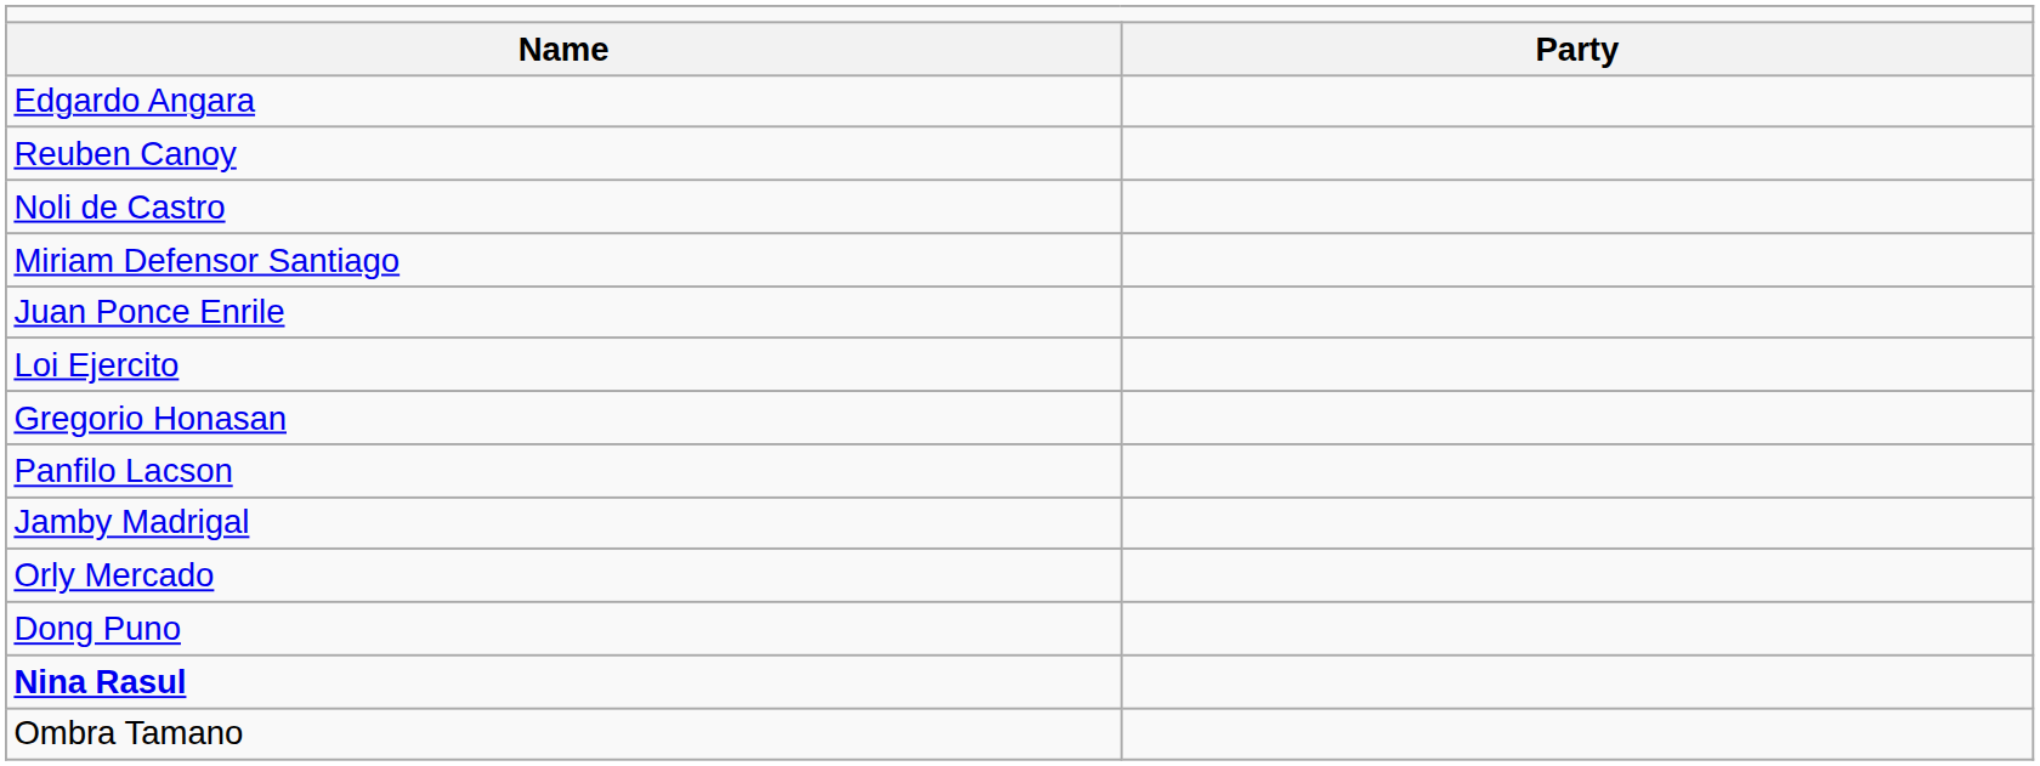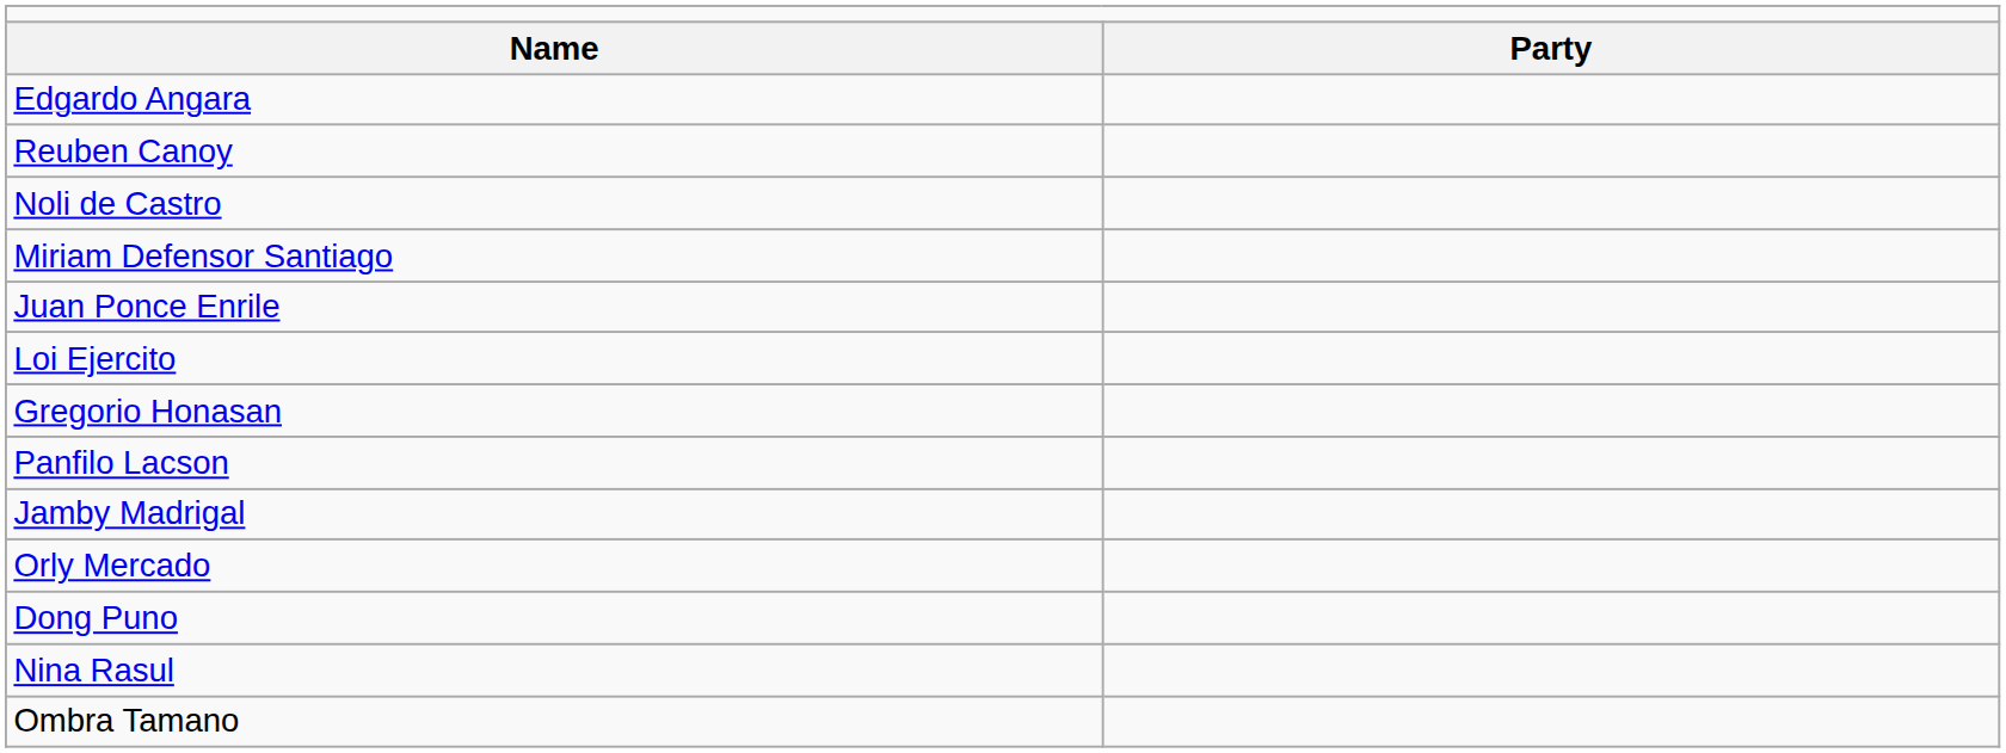Nina Rasul | column 1: bold -> normal
